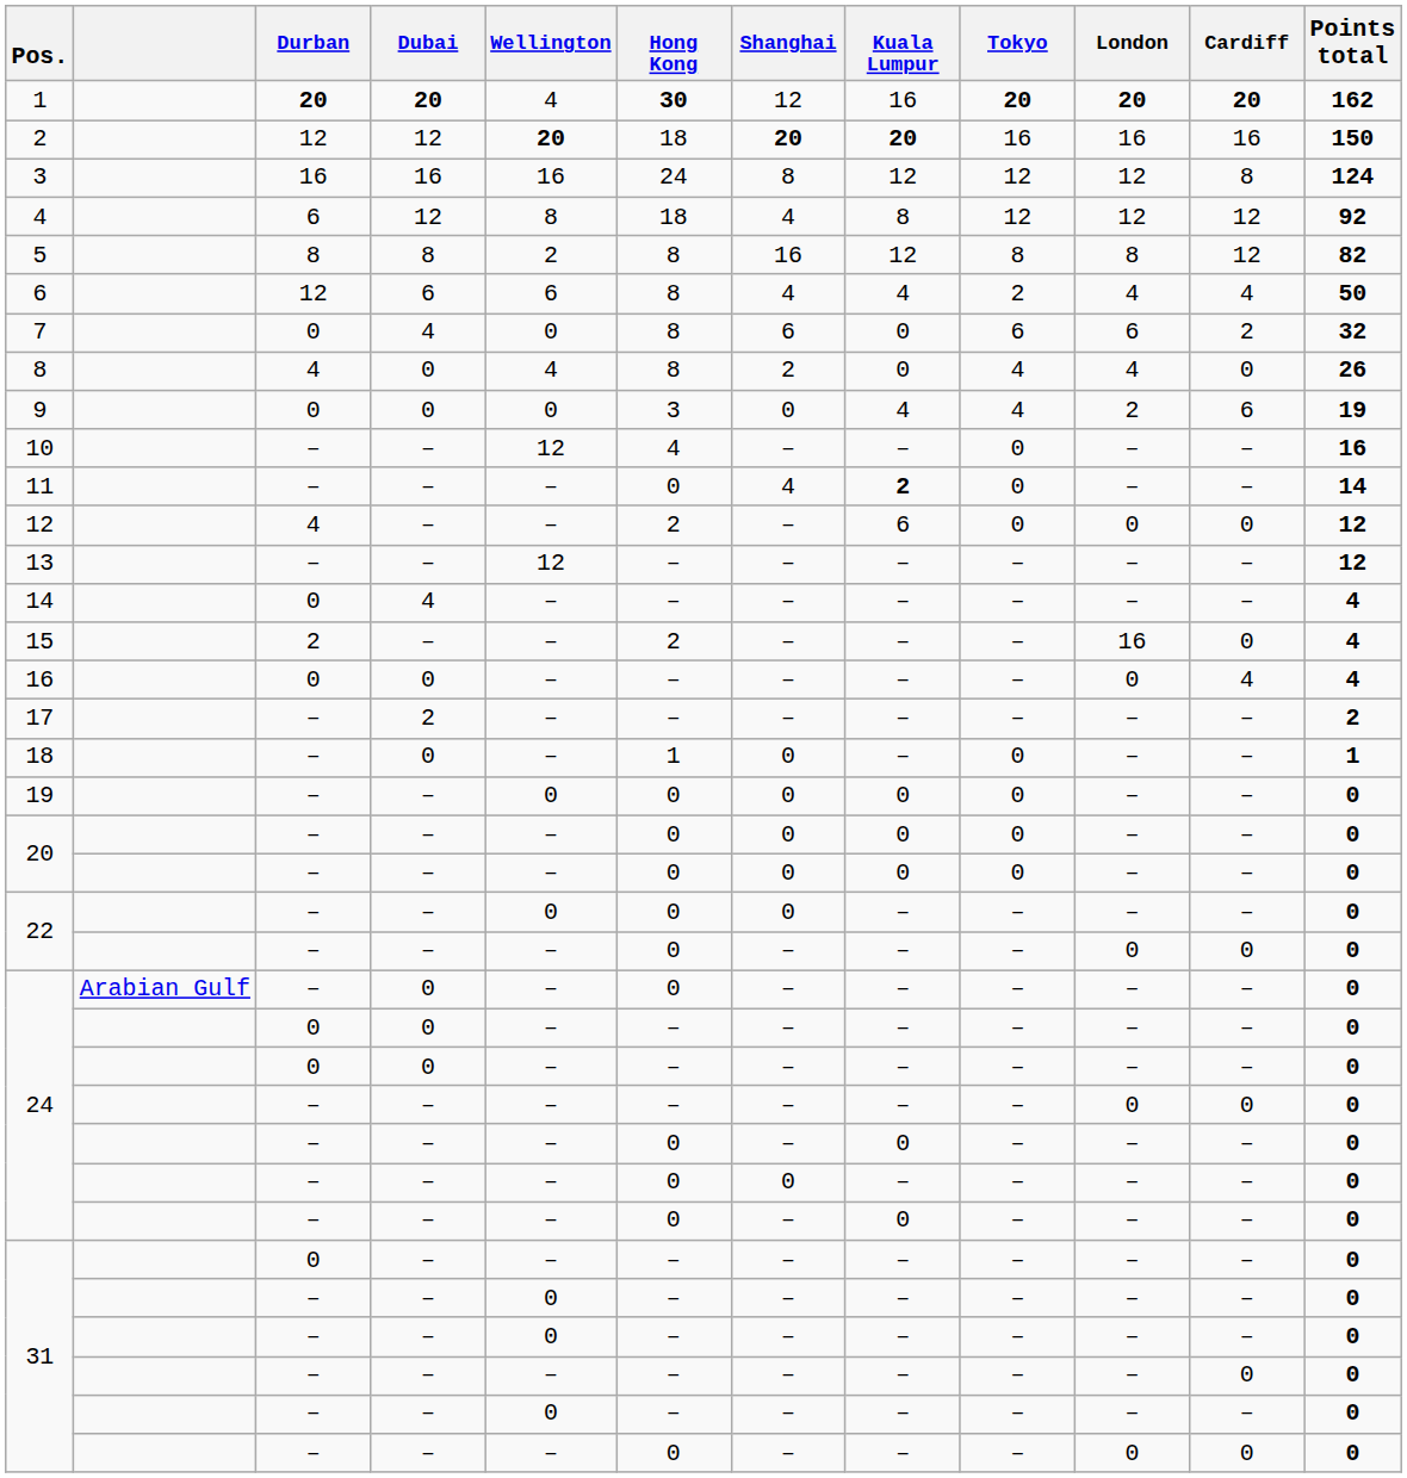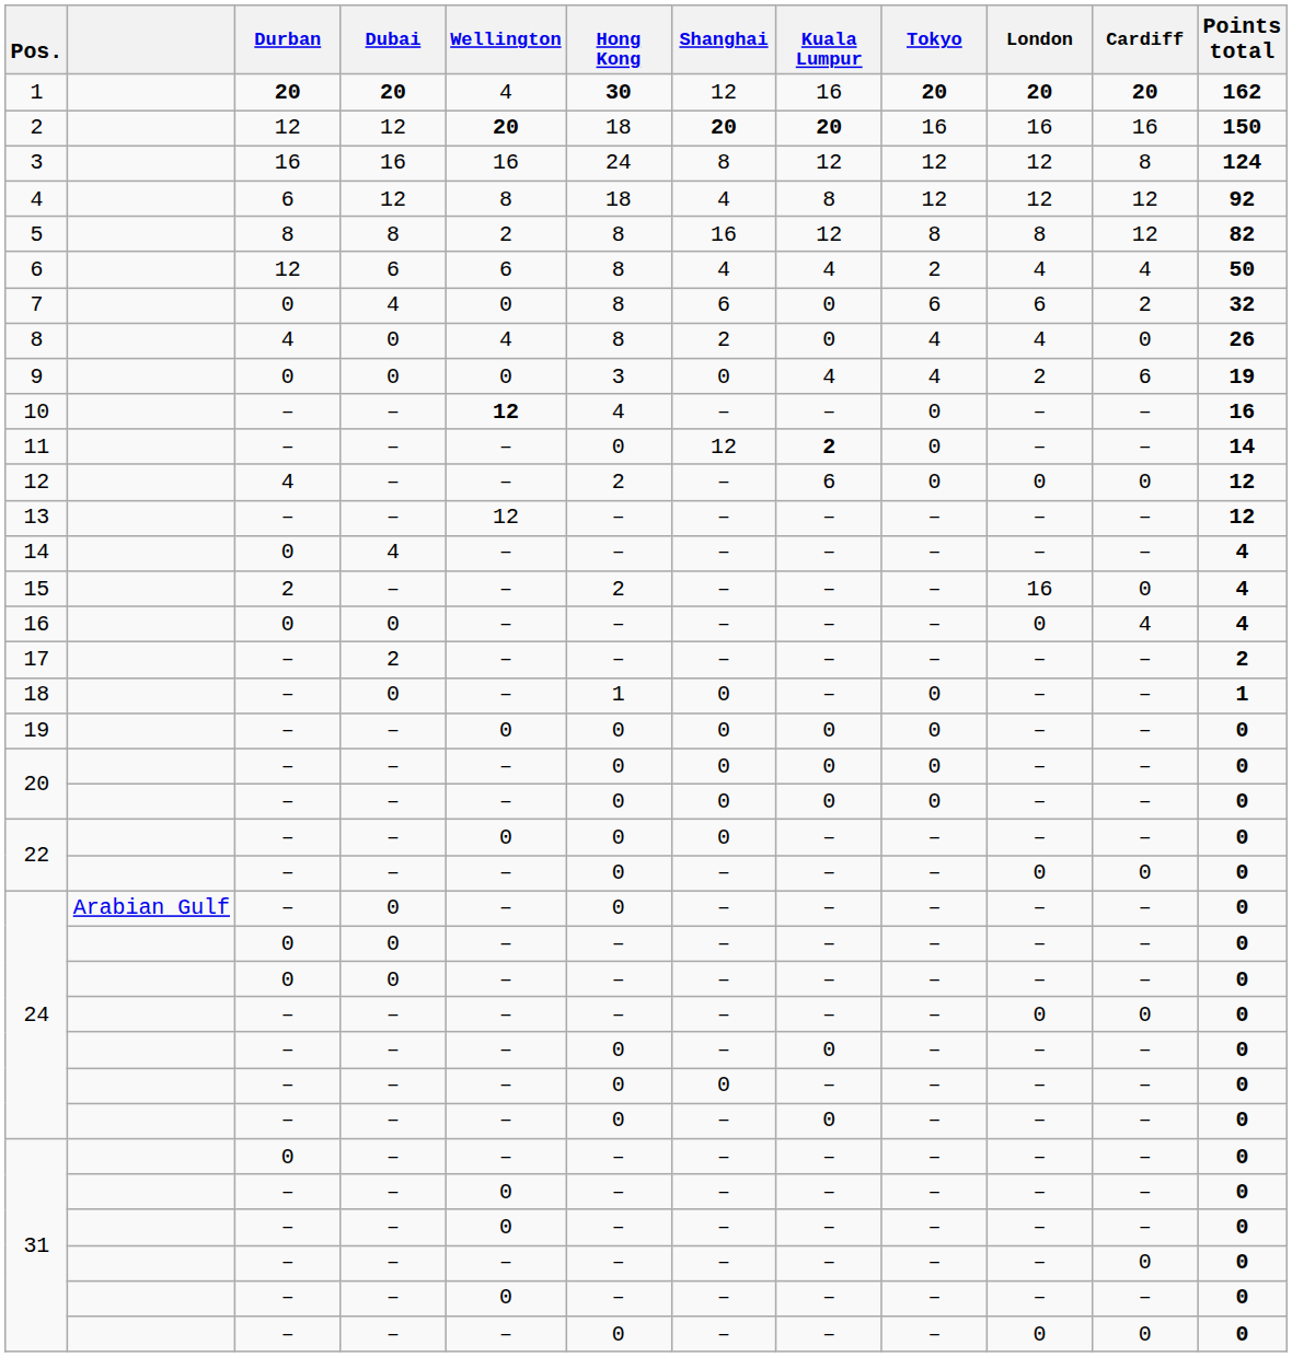10 | Wellington: normal -> bold
11 | Shanghai: 4 -> 12
